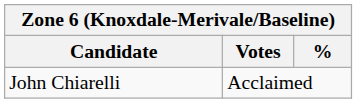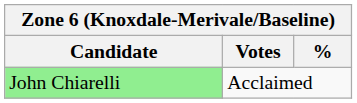John Chiarelli | Candidate: no background -> lightgreen background
